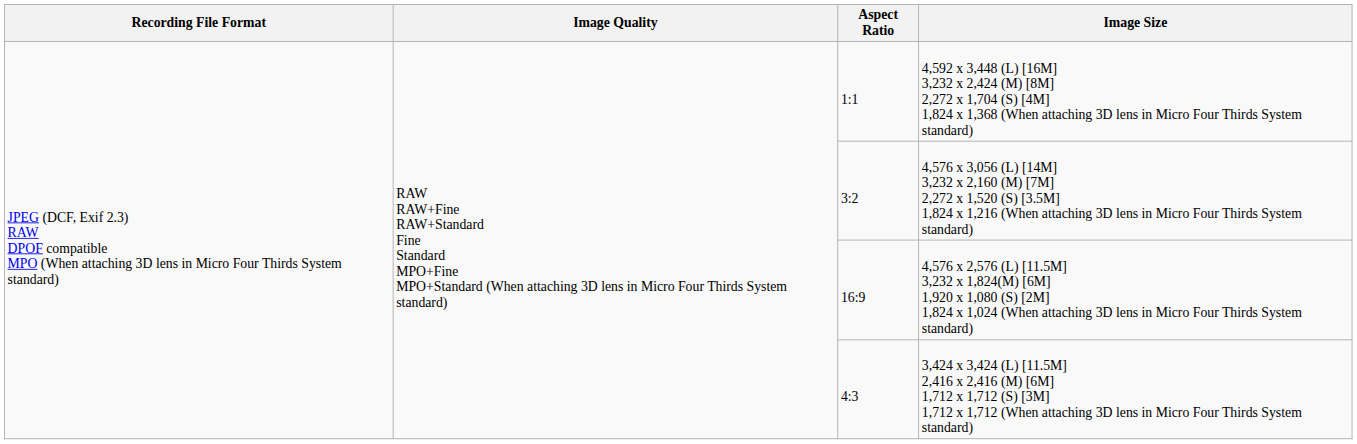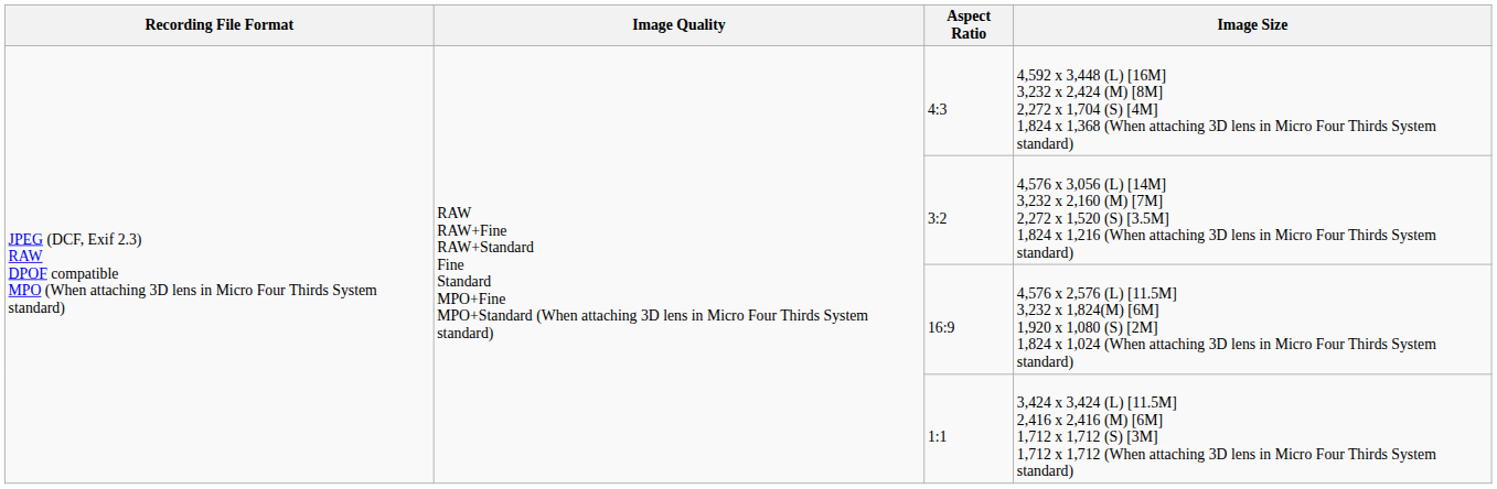row 2 | Aspect Ratio: 1:1 -> 4:3
row 5 | Aspect Ratio: 4:3 -> 1:1
